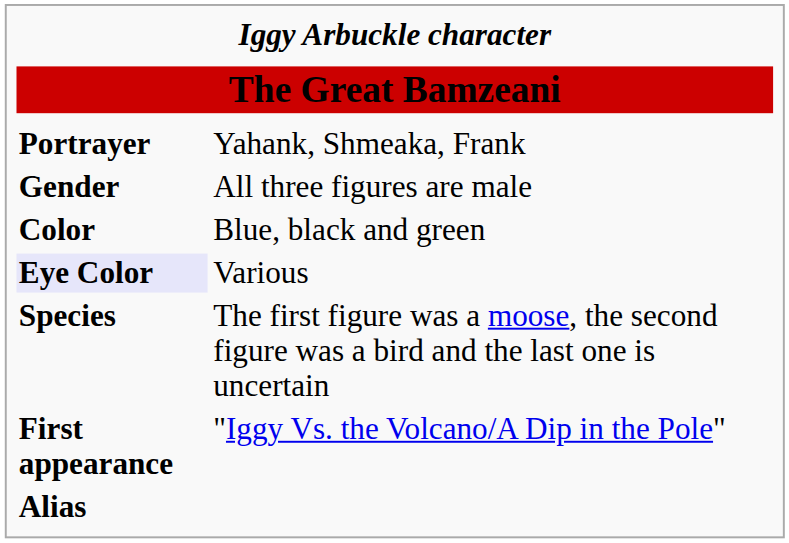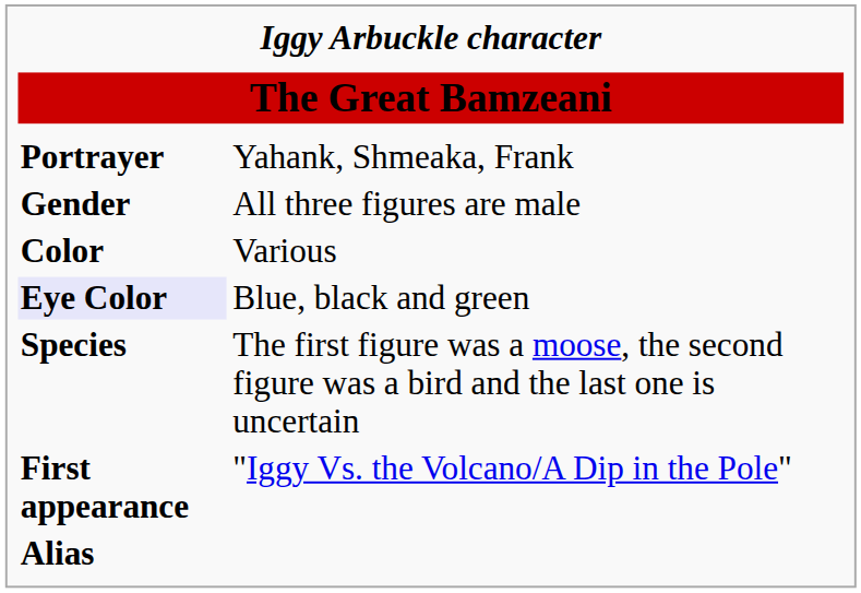row 5 | column 2: Blue, black and green -> Various
row 6 | column 2: Various -> Blue, black and green
